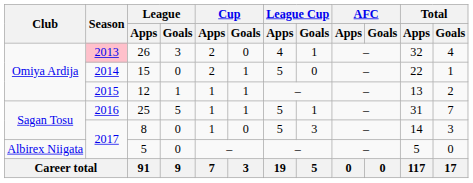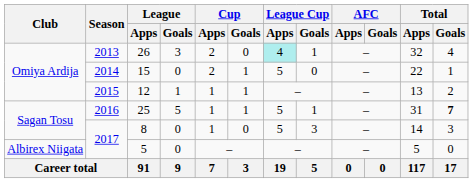26 | Season: pink background -> no background
26 | League Cup / Apps: no background -> paleturquoise background
25 | Total / Goals: normal -> bold
